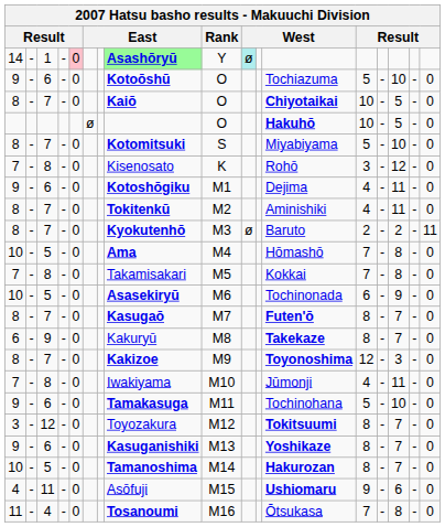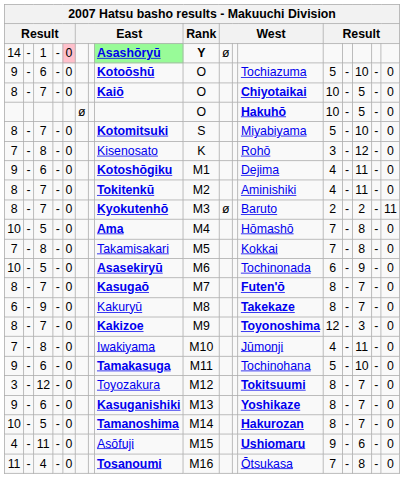14 | Rank: normal -> bold
14 | column 10: paleturquoise background -> no background
